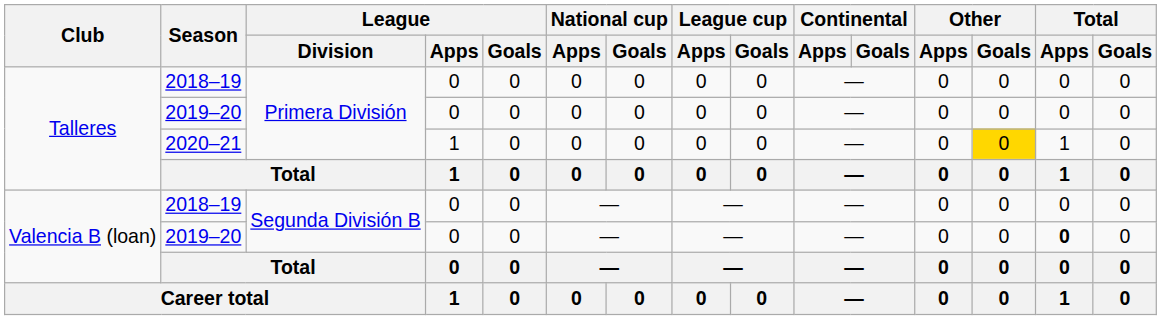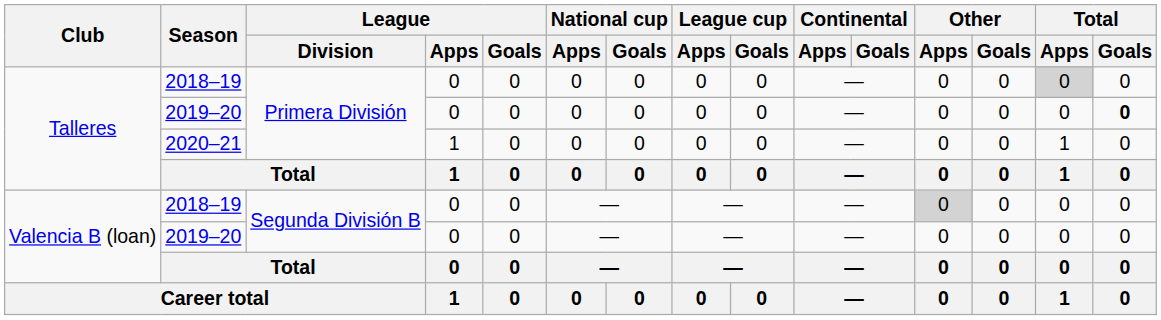Talleres / 2018–19 | Total / Apps: no background -> lightgrey background
Talleres / 2019–20 | Total / Goals: normal -> bold
2020–21 | Other / Goals: gold background -> no background
Valencia B (loan) / 2018–19 | Other / Apps: no background -> lightgrey background
Valencia B (loan) / 2019–20 | Total / Apps: bold -> normal
